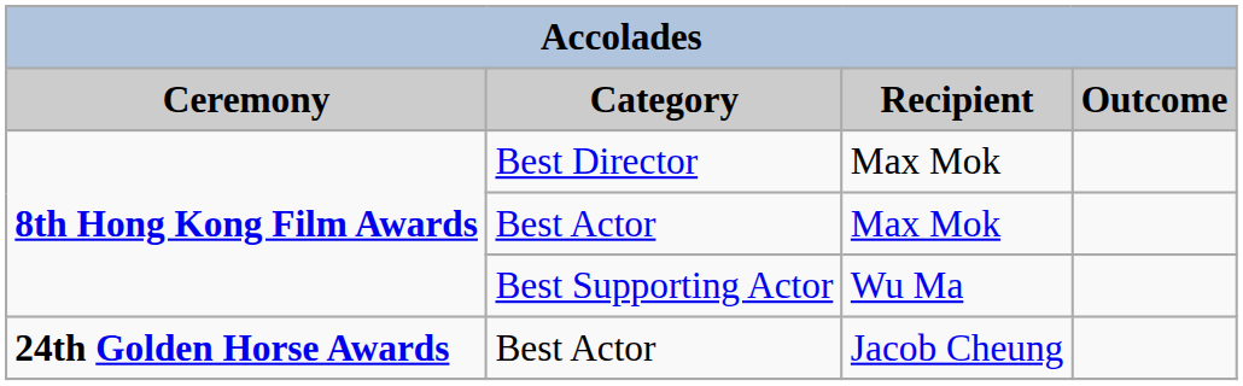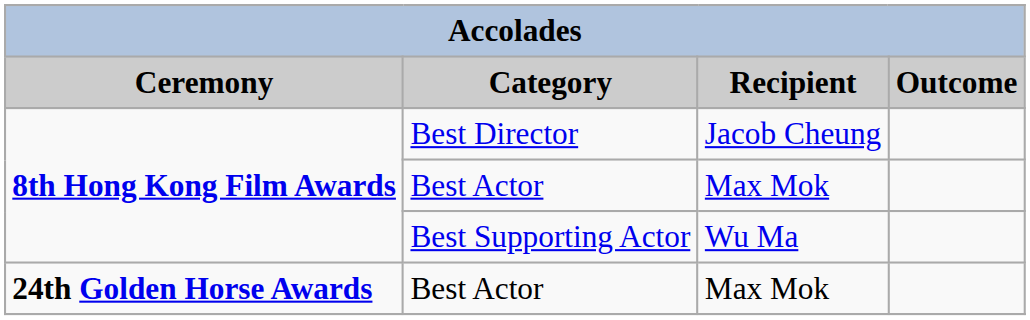Best Director | Recipient: Max Mok -> Jacob Cheung
24th Golden Horse Awards / Best Actor | Recipient: Jacob Cheung -> Max Mok
